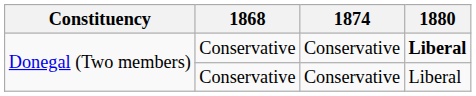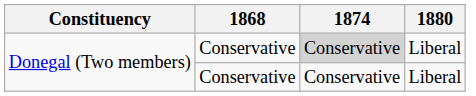row 2 | 1874: no background -> lightgrey background
row 2 | 1880: bold -> normal
